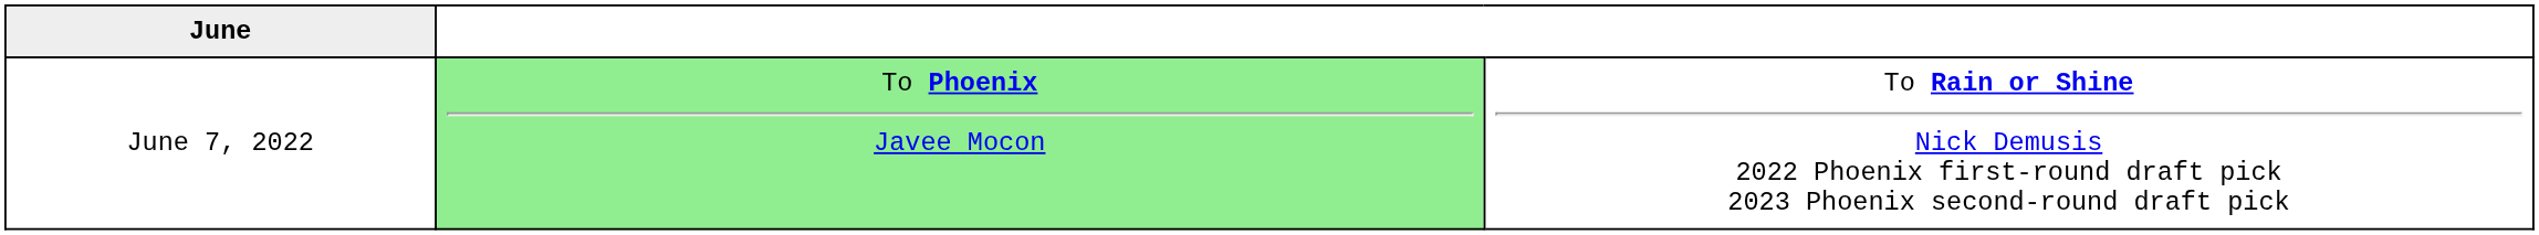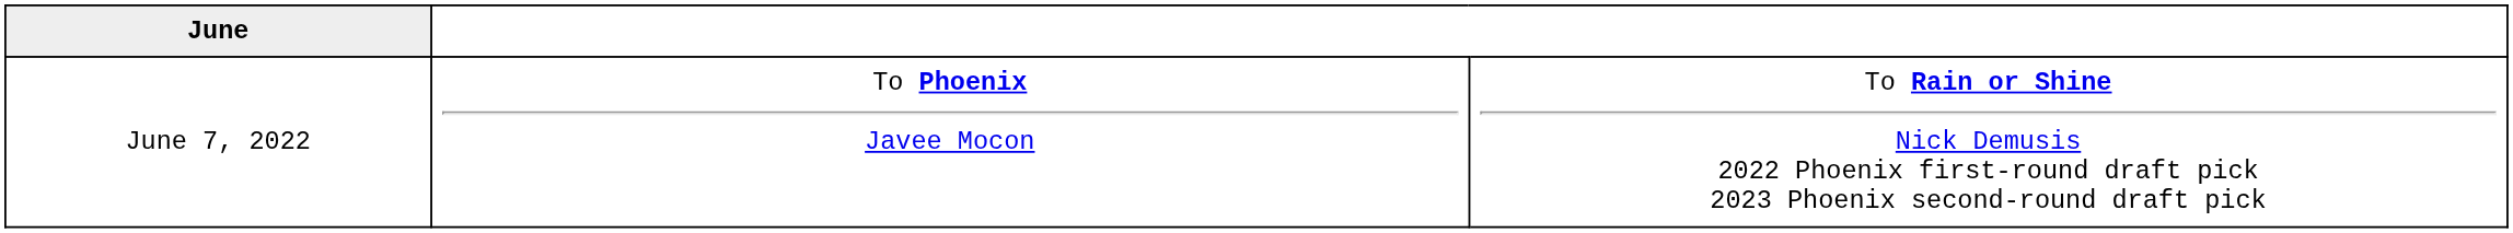June 7, 2022 | column 2: lightgreen background -> no background
